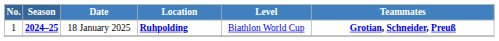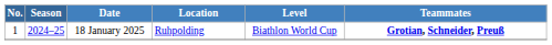18 January 2025 | Season: bold -> normal
18 January 2025 | Location: bold -> normal
